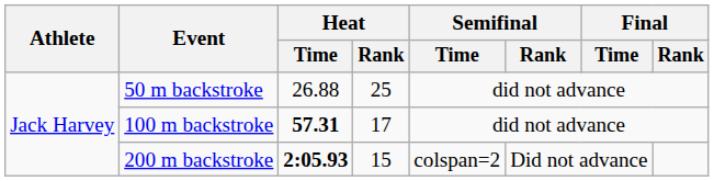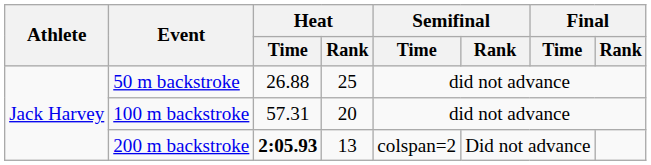100 m backstroke | Heat / Time: bold -> normal
100 m backstroke | Heat / Rank: 17 -> 20
200 m backstroke | Heat / Rank: 15 -> 13
